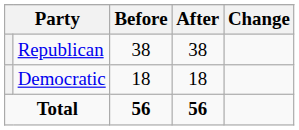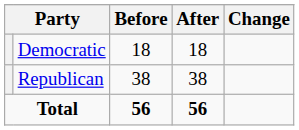rows swapped: Republican <-> Democratic
